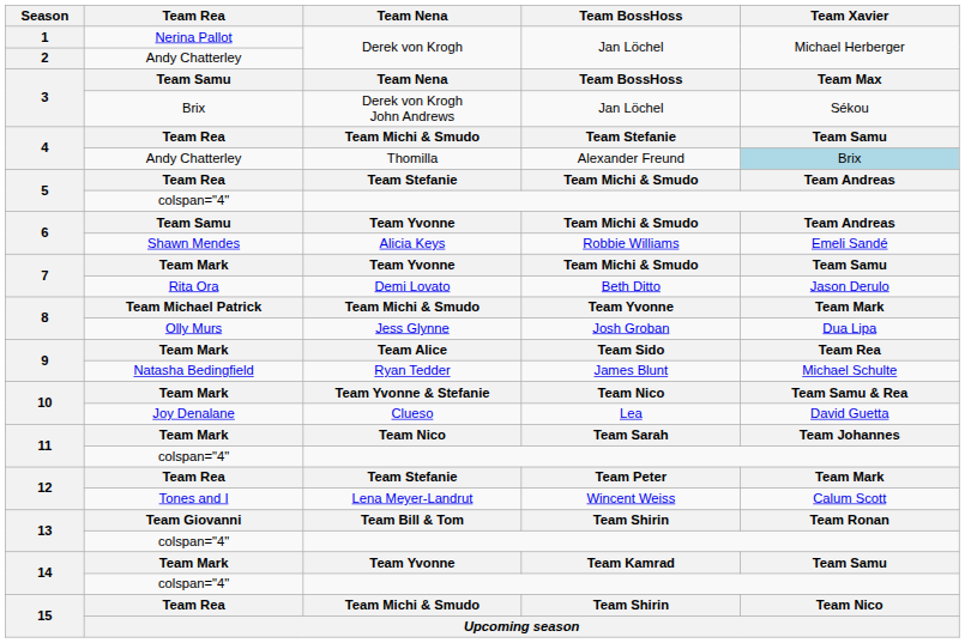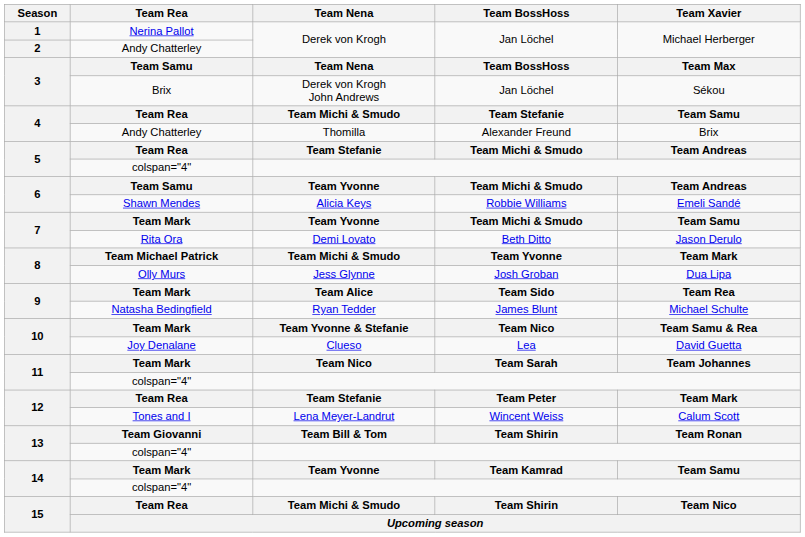4 / Andy Chatterley | Team Xavier: lightblue background -> no background
